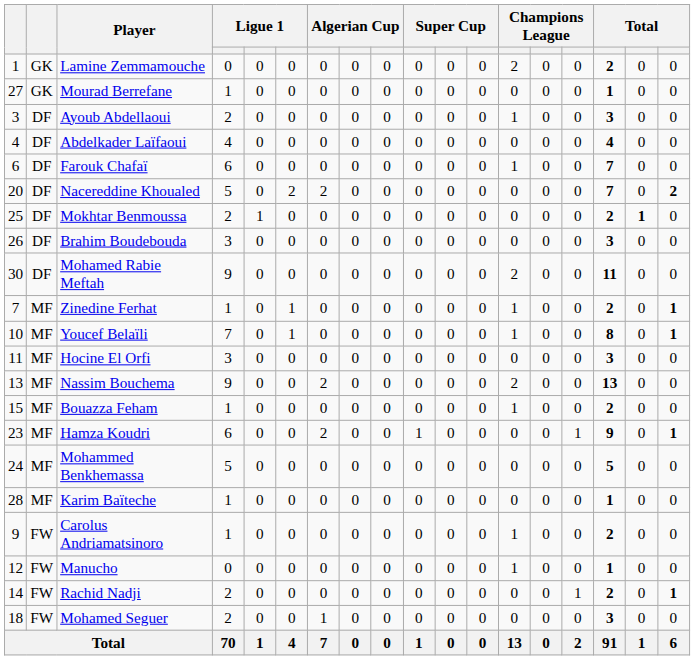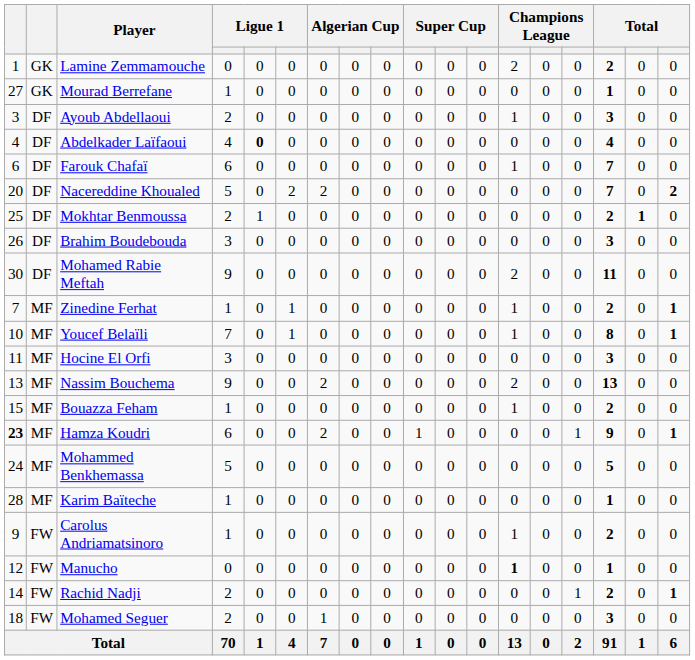Abdelkader Laïfaoui | column 5: normal -> bold
Hamza Koudri | column 1: normal -> bold
Manucho | column 13: normal -> bold
